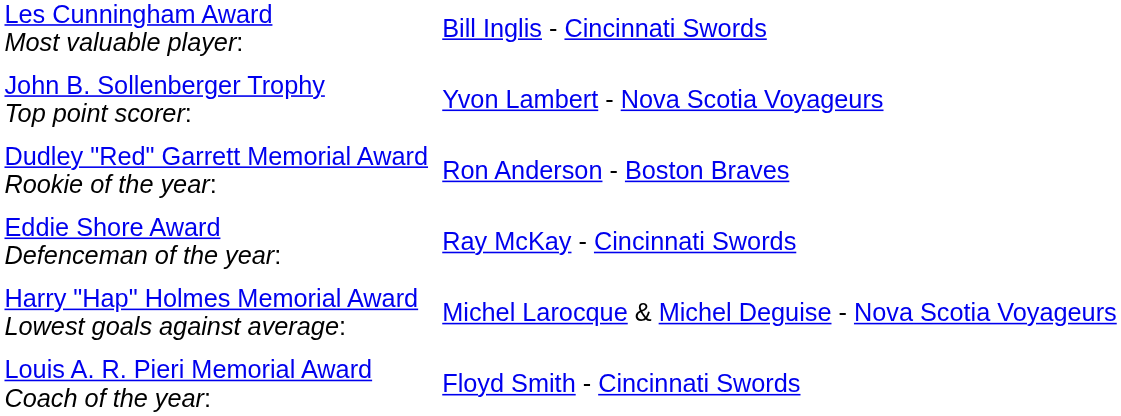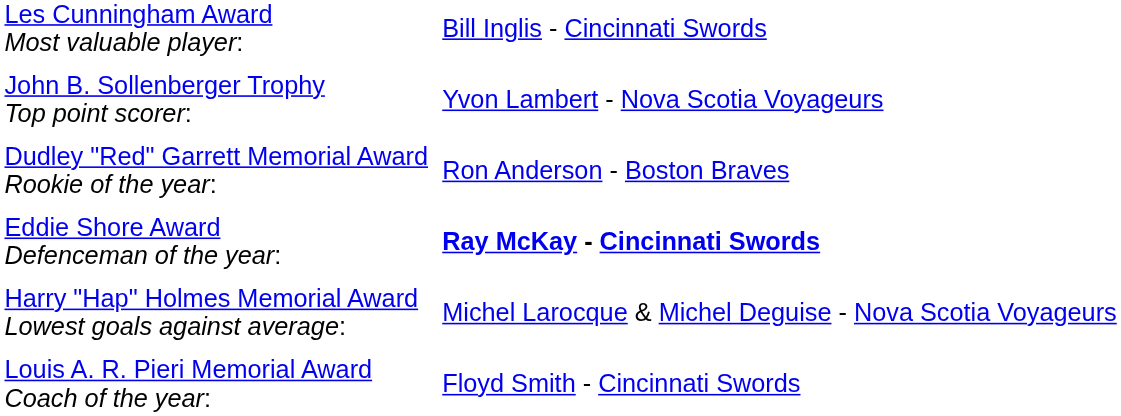Eddie Shore Award Defenceman of the year: | column 2: normal -> bold
